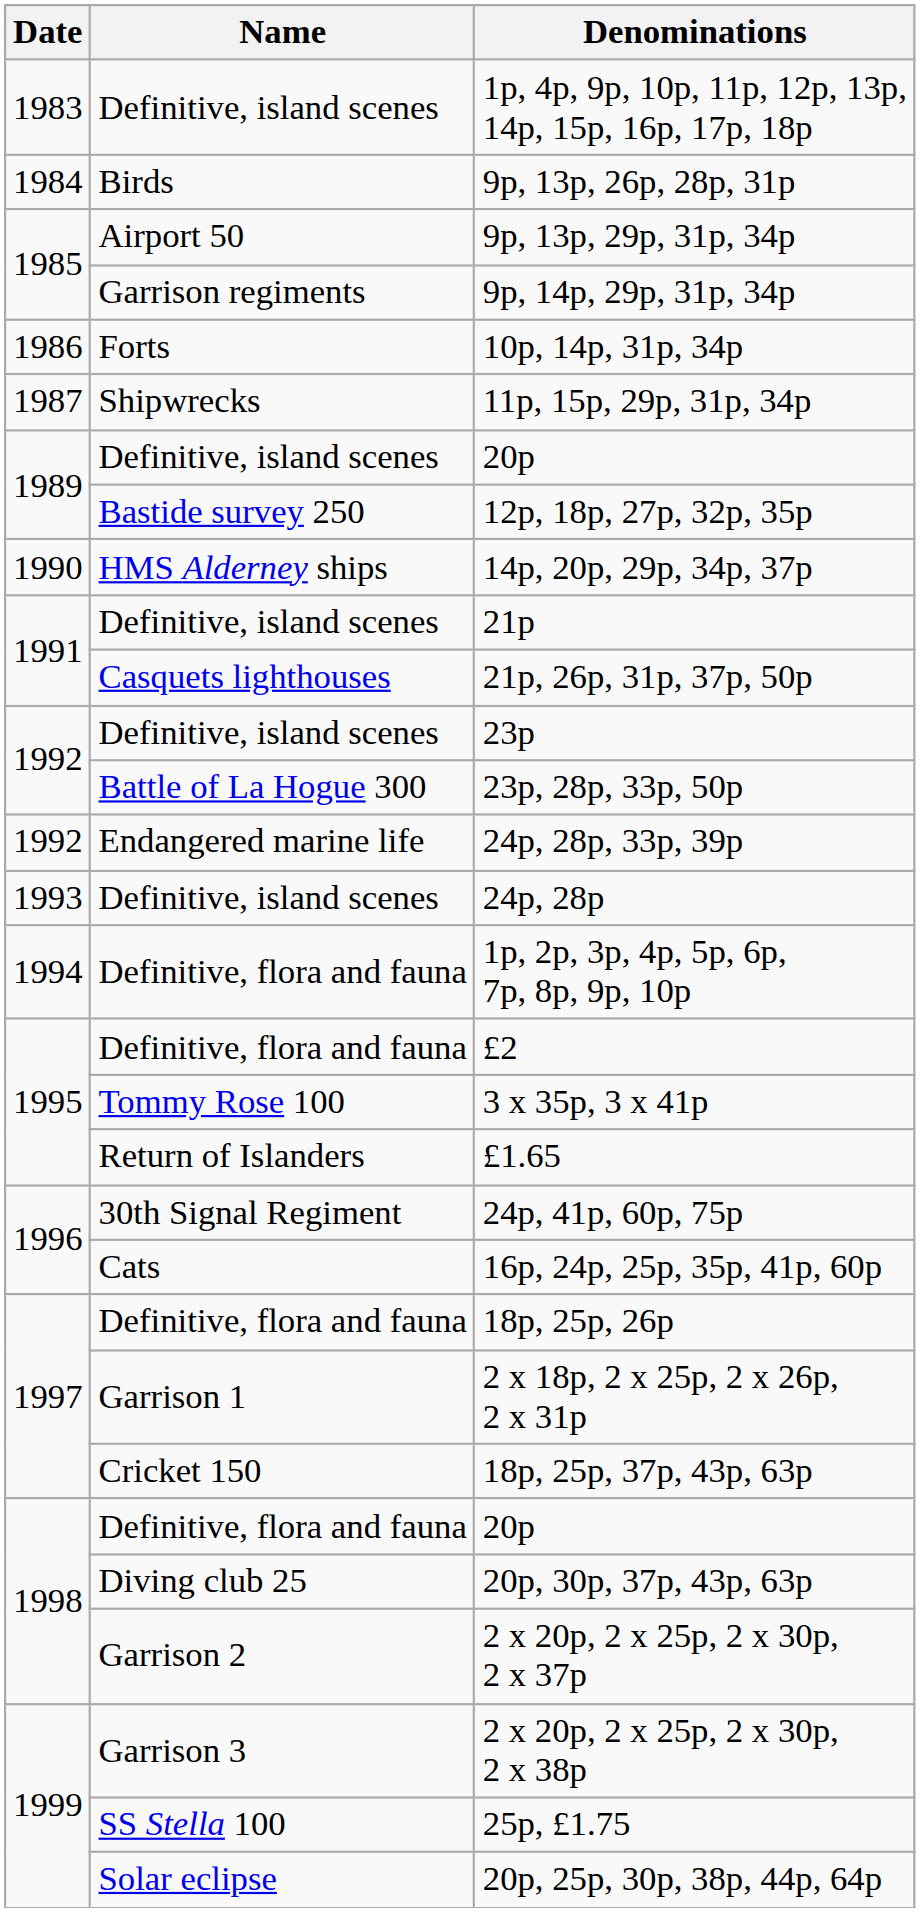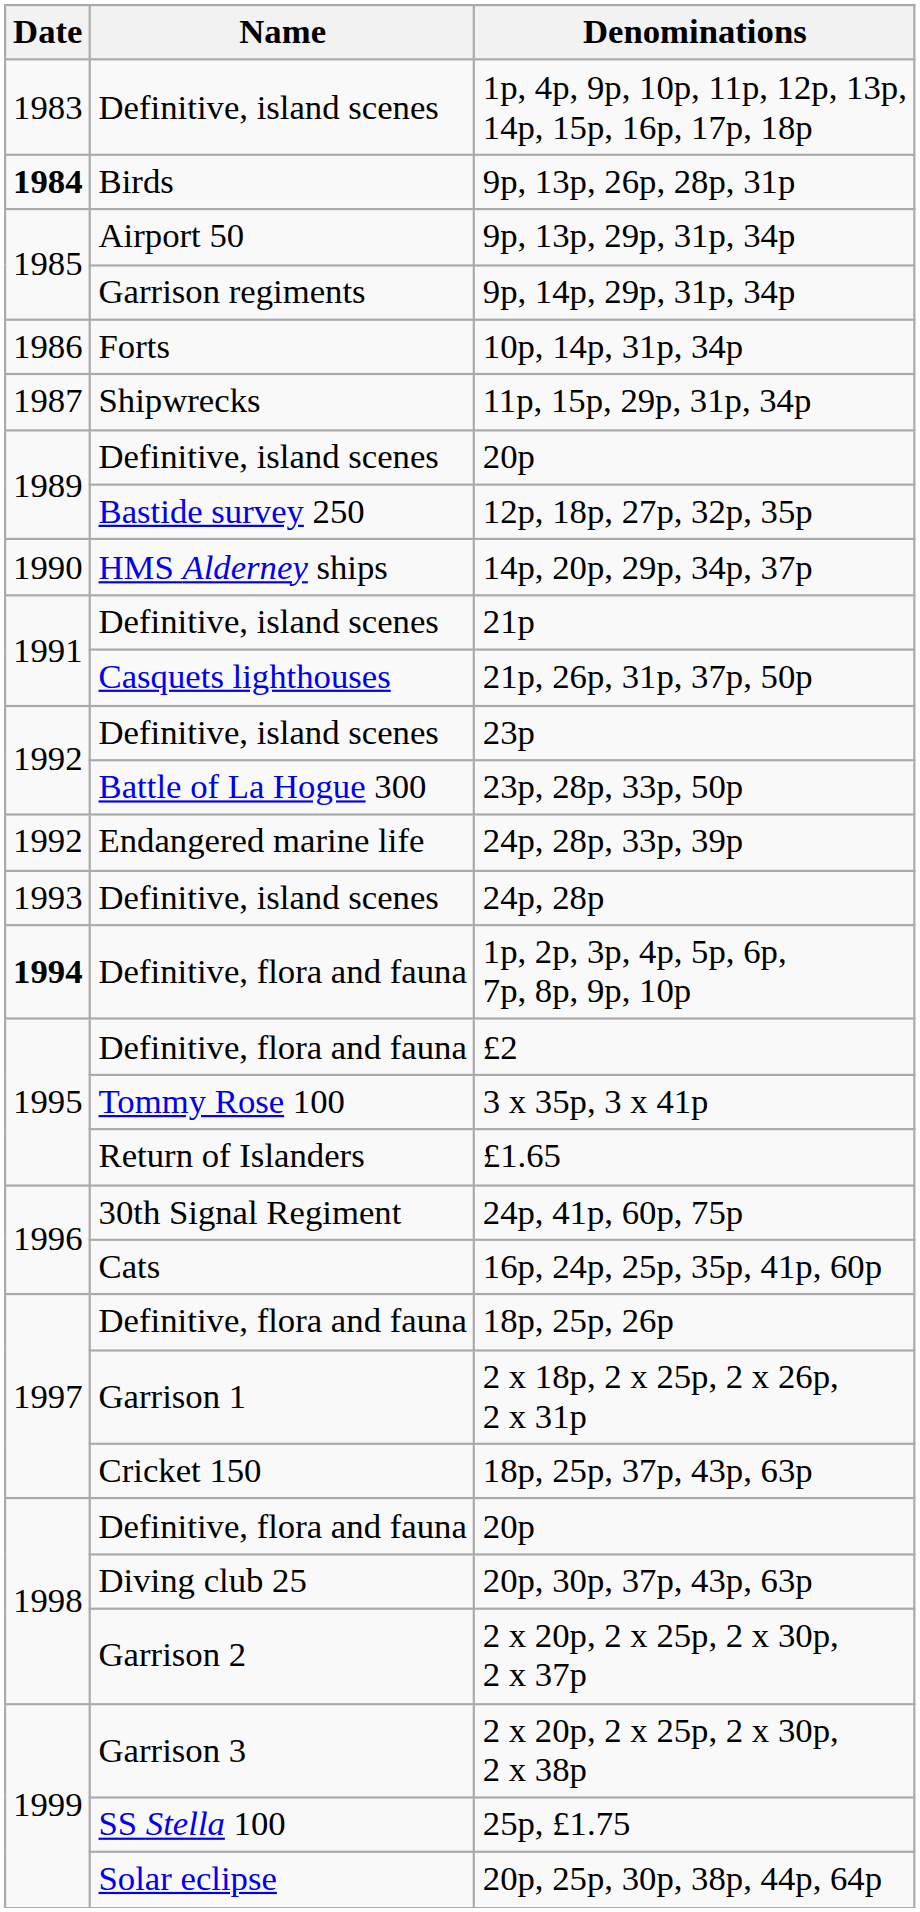9p, 13p, 26p, 28p, 31p | Date: normal -> bold
1p, 2p, 3p, 4p, 5p, 6p, 7p, 8p, 9p, 10p | Date: normal -> bold
